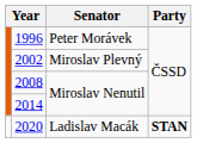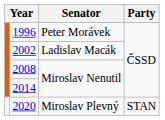2002 | Senator: Miroslav Plevný -> Ladislav Macák
2020 | Senator: Ladislav Macák -> Miroslav Plevný
2020 | Party: bold -> normal
